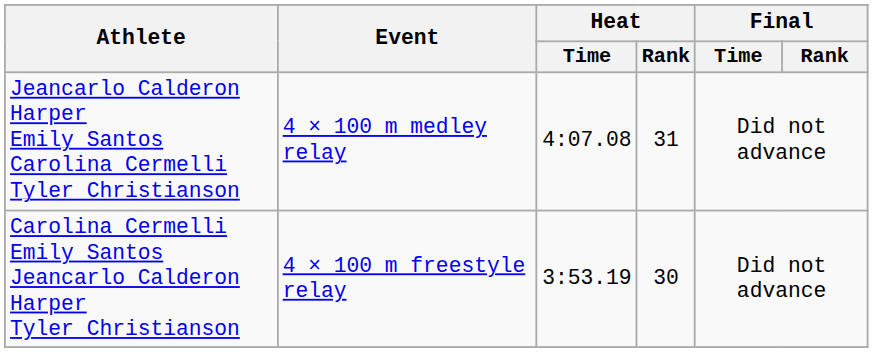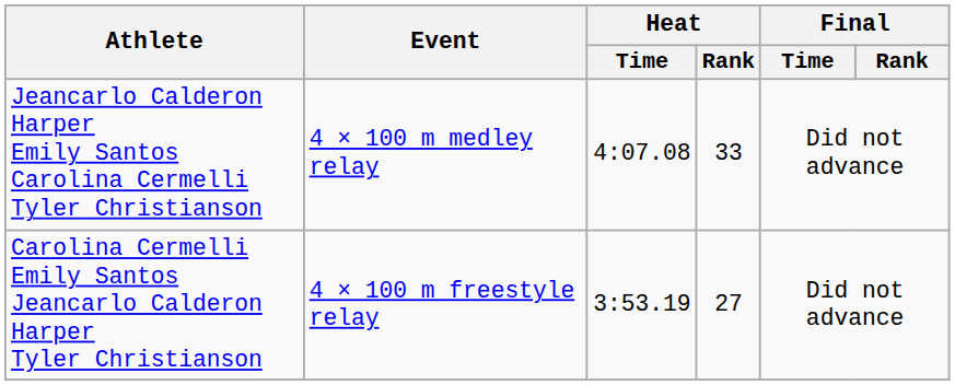row 3 | Heat / Rank: 31 -> 33
row 4 | Heat / Rank: 30 -> 27
